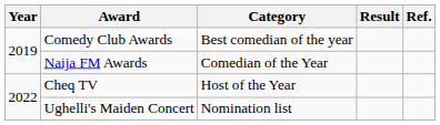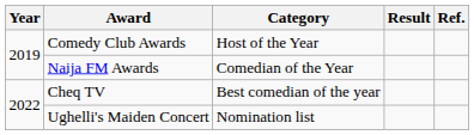Comedy Club Awards | Category: Best comedian of the year -> Host of the Year
Cheq TV | Category: Host of the Year -> Best comedian of the year
